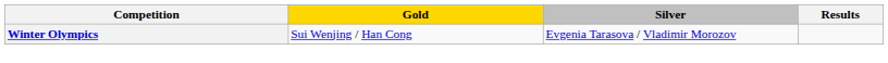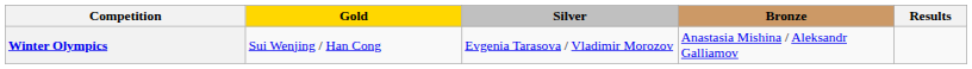+ column: Bronze | Anastasia Mishina / Aleksandr Galliamov
